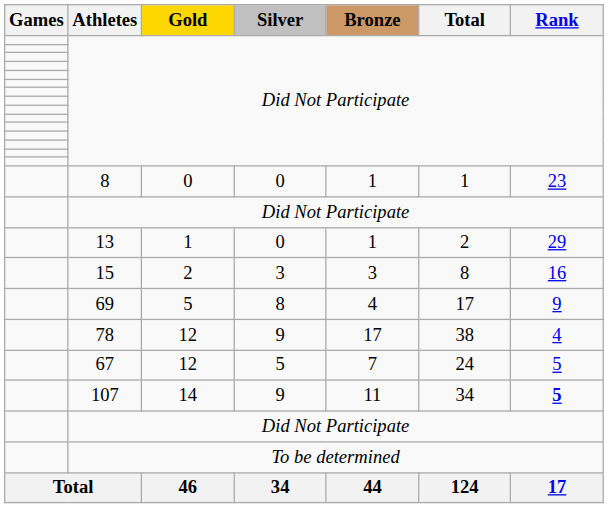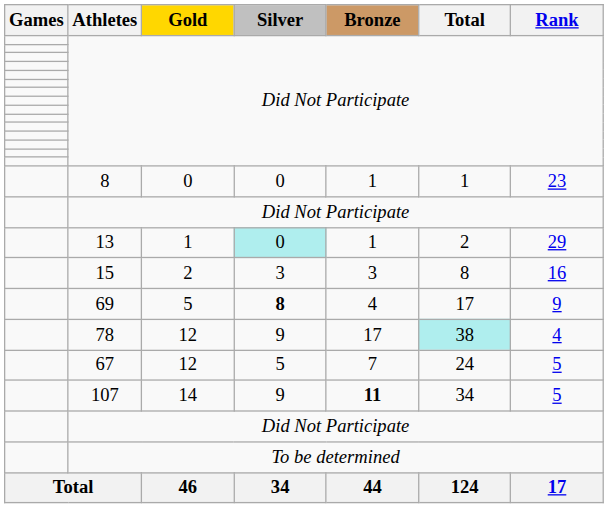13 | Silver: no background -> paleturquoise background
69 | Silver: normal -> bold
78 | Total: no background -> paleturquoise background
107 | Bronze: normal -> bold
107 | Rank: bold -> normal
